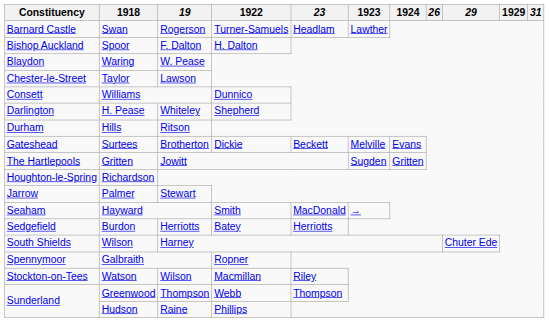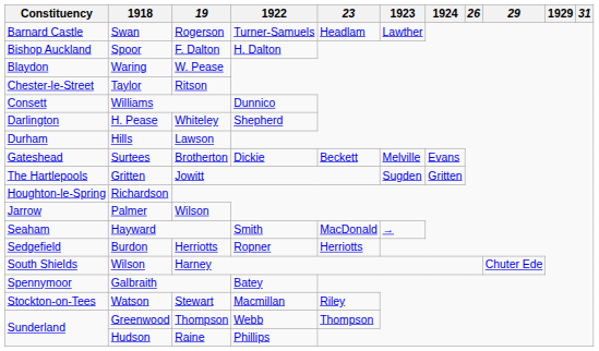Taylor | 19: Lawson -> Ritson
Hills | 19: Ritson -> Lawson
Palmer | 19: Stewart -> Wilson
Burdon | 1922: Batey -> Ropner
Galbraith | 1922: Ropner -> Batey
Watson | 19: Wilson -> Stewart
